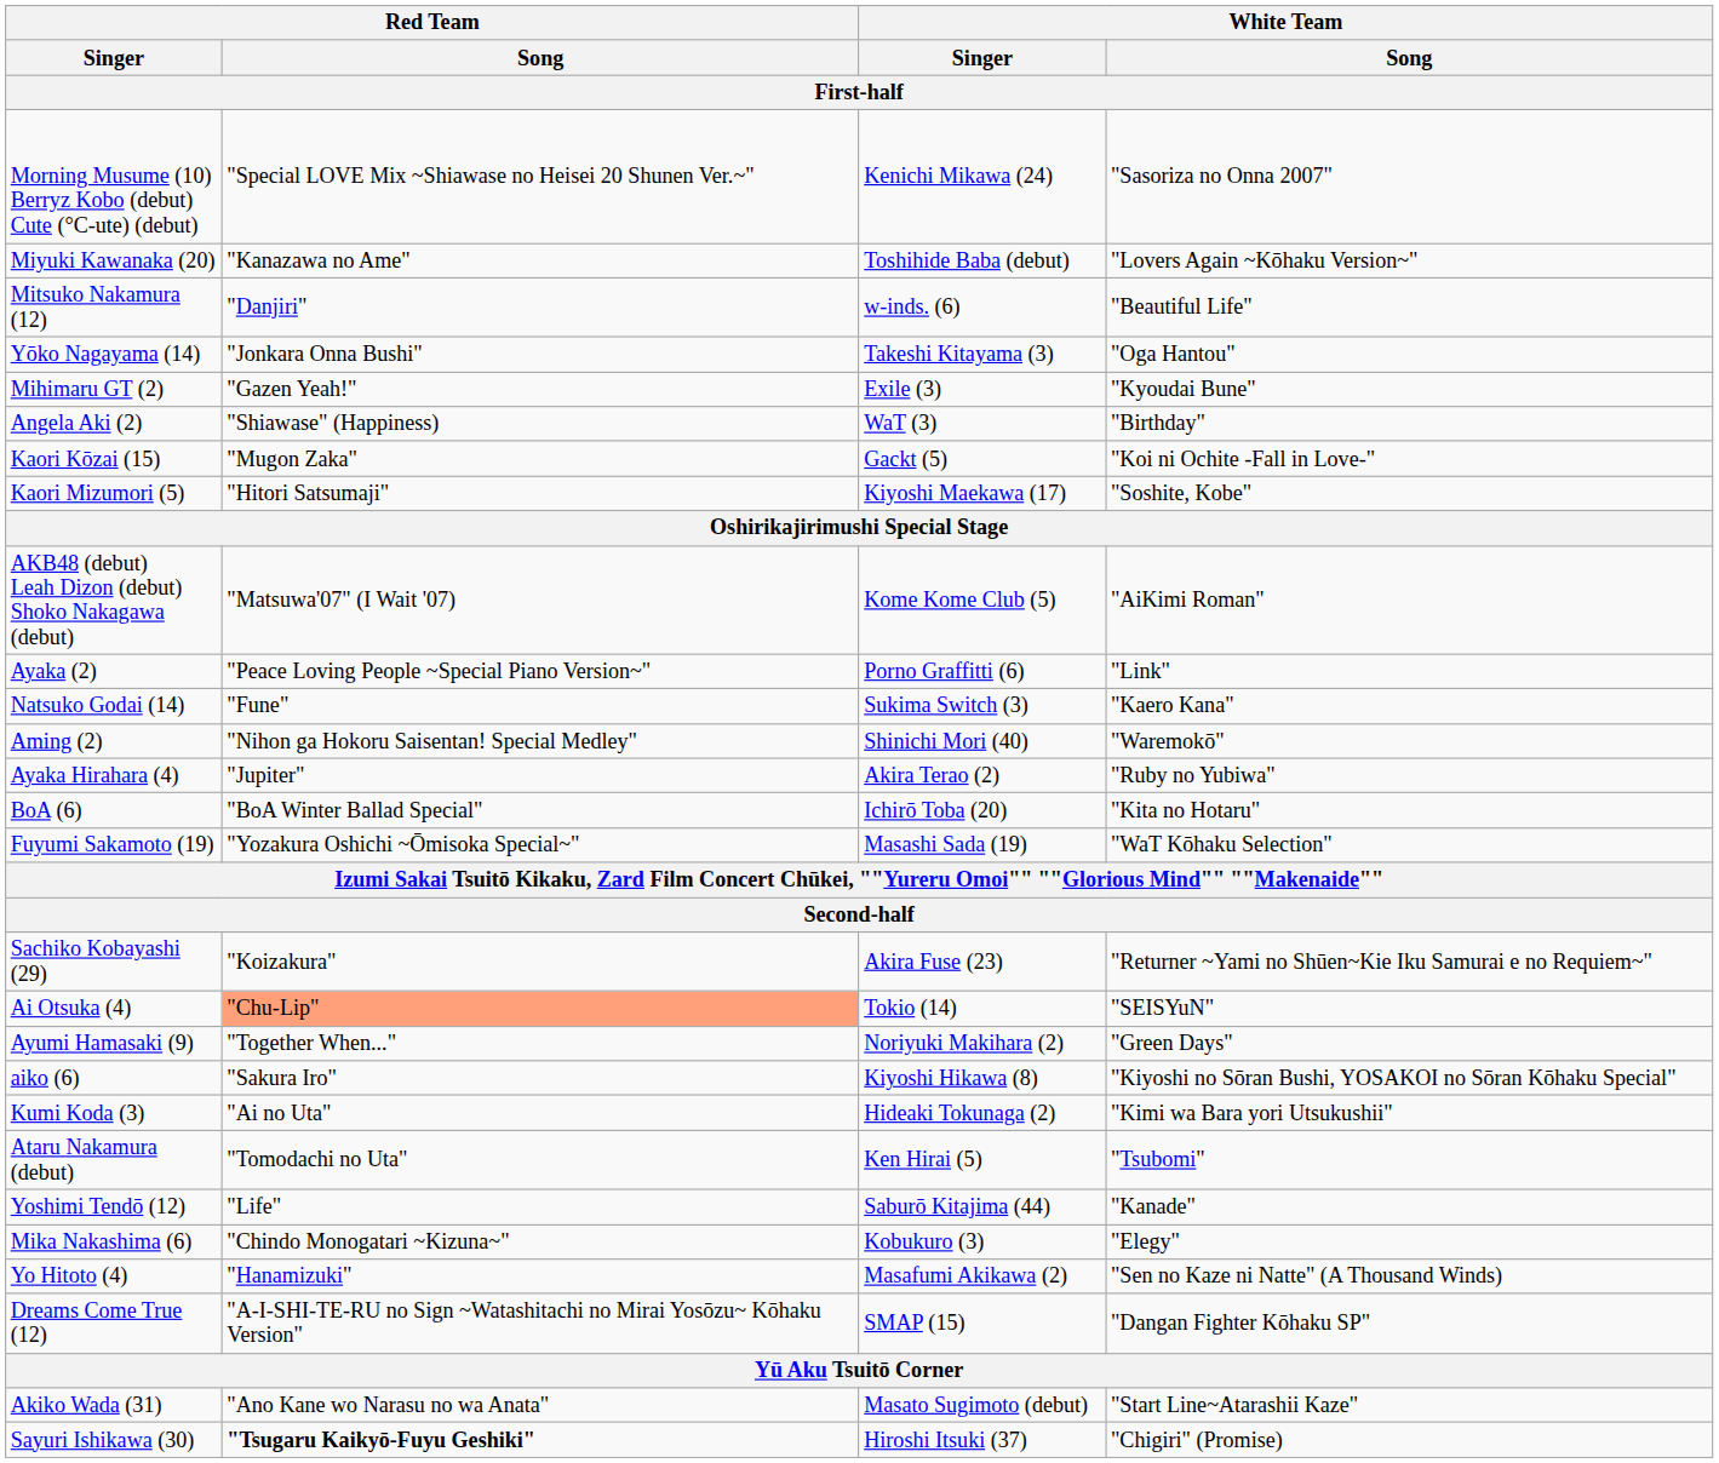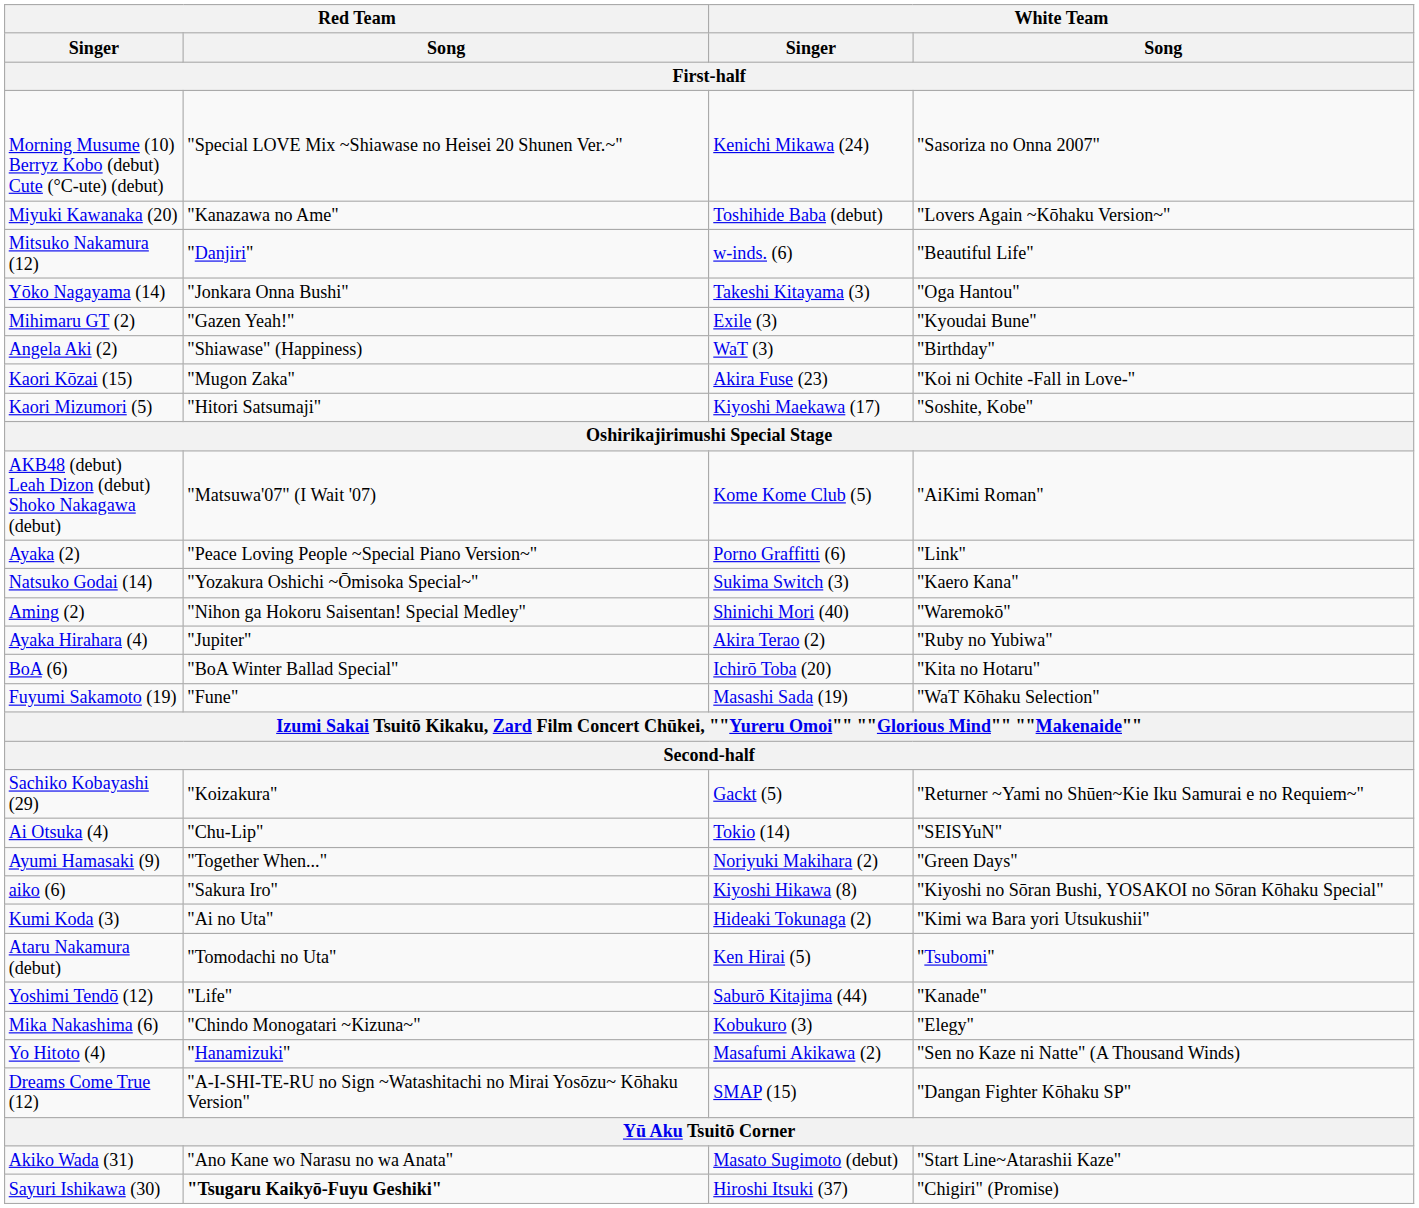Kaori Kōzai (15) | White Team / Singer: Gackt (5) -> Akira Fuse (23)
Natsuko Godai (14) | Red Team / Song: "Fune" -> "Yozakura Oshichi ~Ōmisoka Special~"
Fuyumi Sakamoto (19) | Red Team / Song: "Yozakura Oshichi ~Ōmisoka Special~" -> "Fune"
Sachiko Kobayashi (29) | White Team / Singer: Akira Fuse (23) -> Gackt (5)
Ai Otsuka (4) | Red Team / Song: lightsalmon background -> no background
